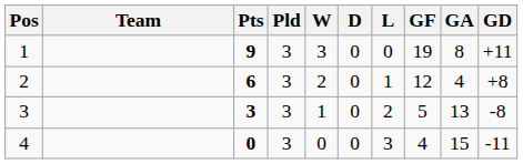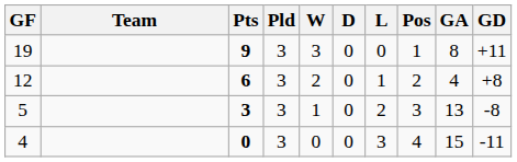columns swapped: Pos <-> GF
